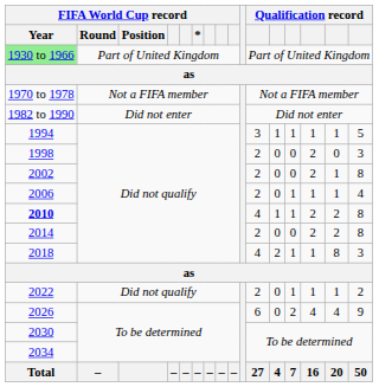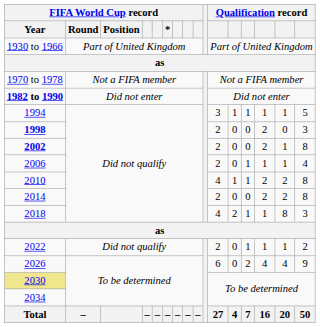1930 to 1966 | FIFA World Cup record / Year: lightgreen background -> no background
1982 to 1990 | FIFA World Cup record / Year: normal -> bold
1998 | FIFA World Cup record / Year: normal -> bold
2002 | FIFA World Cup record / Year: normal -> bold
2010 | FIFA World Cup record / Year: bold -> normal
2030 | FIFA World Cup record / Year: no background -> khaki background
